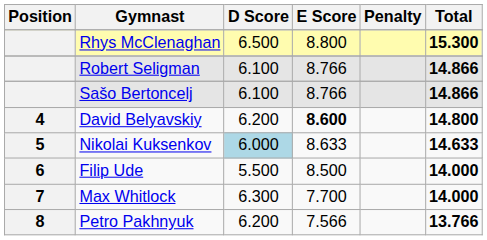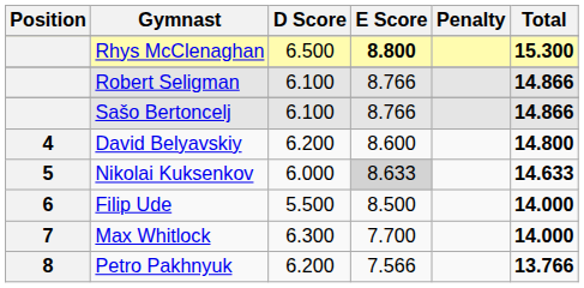Rhys McClenaghan | E Score: normal -> bold
David Belyavskiy | E Score: bold -> normal
Nikolai Kuksenkov | D Score: lightblue background -> no background
Nikolai Kuksenkov | E Score: no background -> lightgrey background
